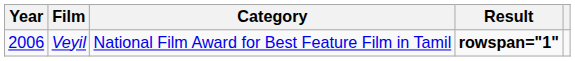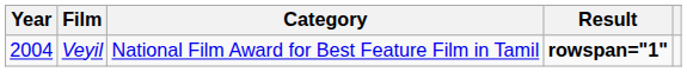Veyil | Year: 2006 -> 2004
